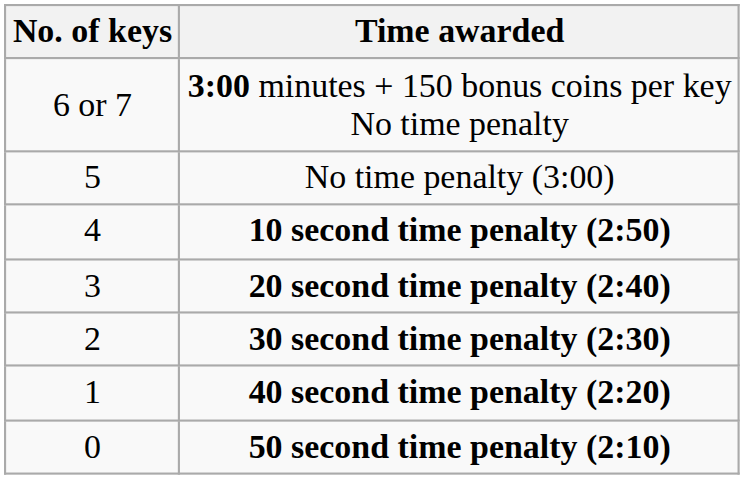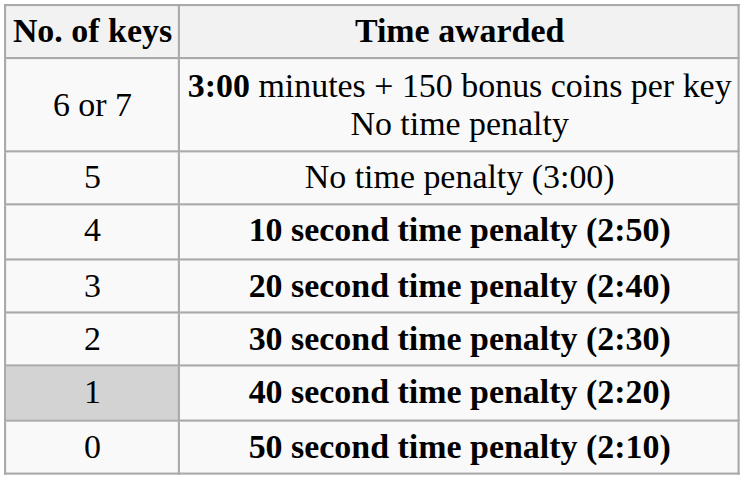40 second time penalty (2:20) | No. of keys: no background -> lightgrey background
